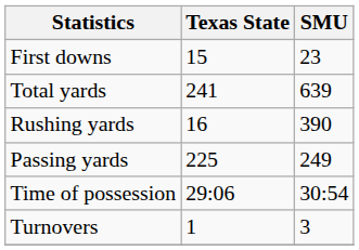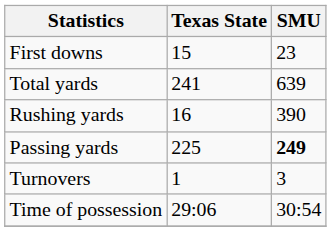Passing yards | SMU: normal -> bold
rows swapped: Turnovers <-> Time of possession
